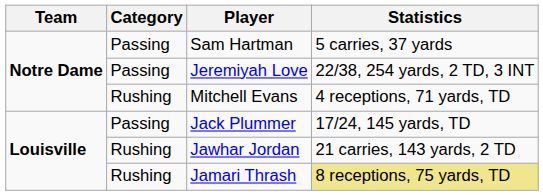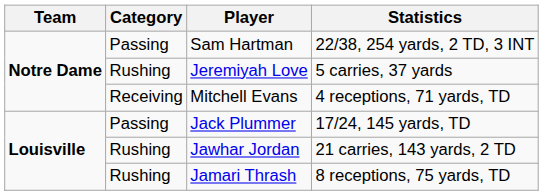Sam Hartman | Statistics: 5 carries, 37 yards -> 22/38, 254 yards, 2 TD, 3 INT
Jeremiyah Love | Category: Passing -> Rushing
Jeremiyah Love | Statistics: 22/38, 254 yards, 2 TD, 3 INT -> 5 carries, 37 yards
Mitchell Evans | Category: Rushing -> Receiving
Jamari Thrash | Statistics: khaki background -> no background
